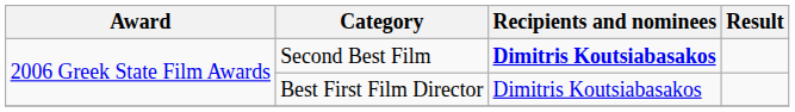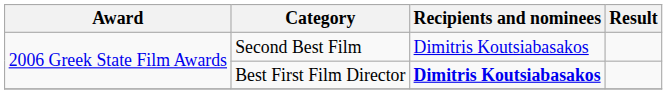Second Best Film | Recipients and nominees: bold -> normal
Best First Film Director | Recipients and nominees: normal -> bold
